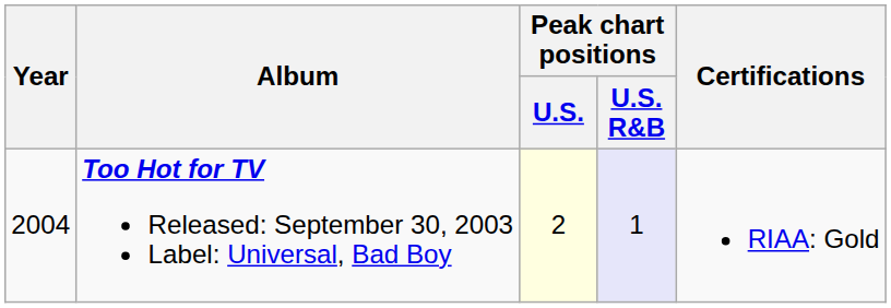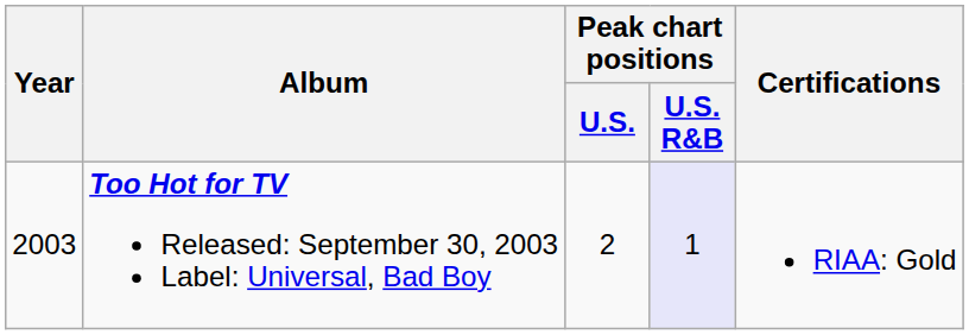row 3 | Year: 2004 -> 2003
row 3 | Peak chart positions / U.S.: lightyellow background -> no background
